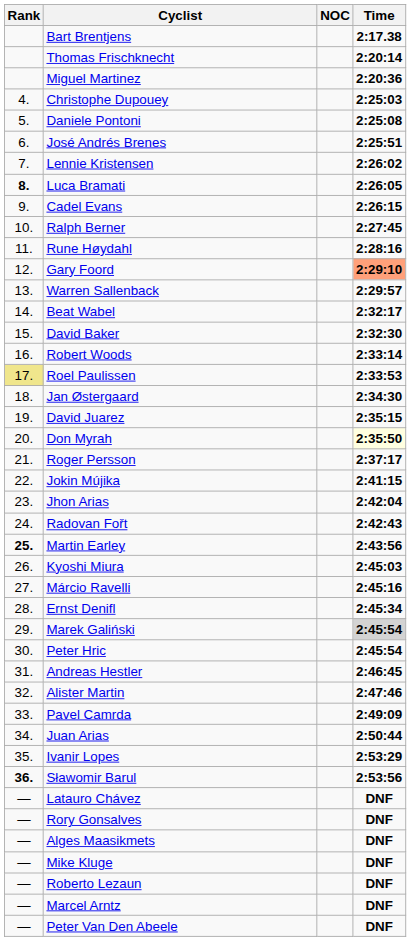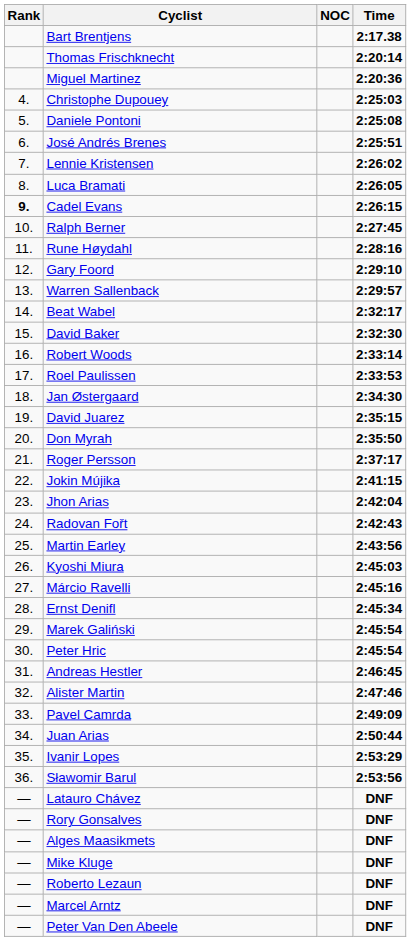Luca Bramati | Rank: bold -> normal
Cadel Evans | Rank: normal -> bold
Gary Foord | Time: lightsalmon background -> no background
Roel Paulissen | Rank: khaki background -> no background
Don Myrah | Time: lightyellow background -> no background
Martin Earley | Rank: bold -> normal
Marek Galiński | Time: lightgrey background -> no background
Sławomir Barul | Rank: bold -> normal
